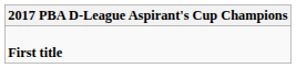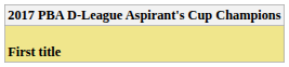row 2 | column 1: no background -> khaki background
